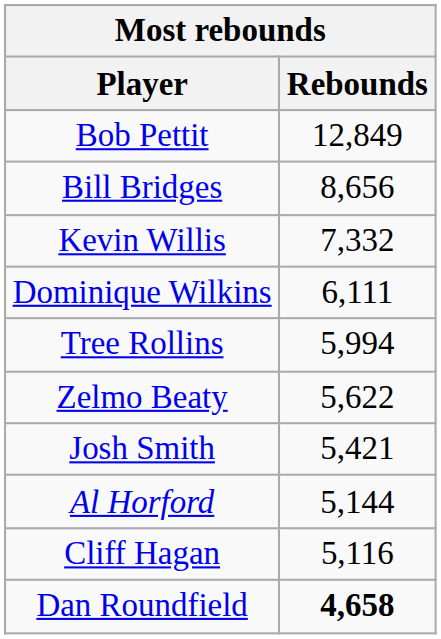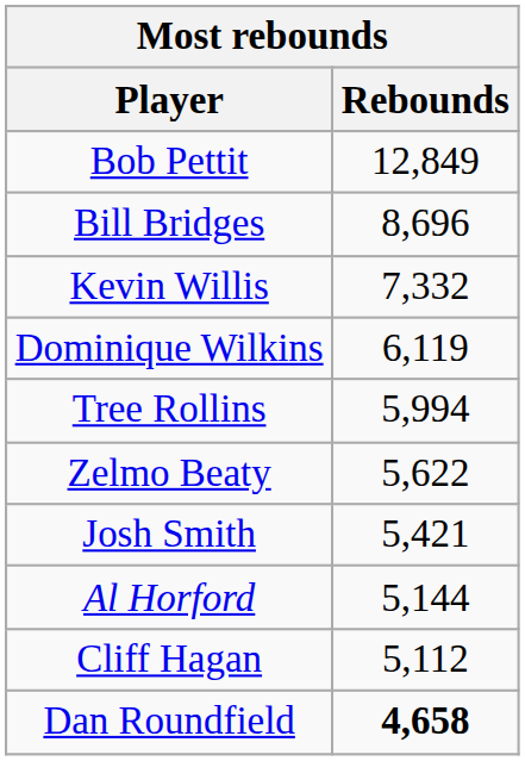Bill Bridges | Rebounds: 8,656 -> 8,696
Dominique Wilkins | Rebounds: 6,111 -> 6,119
Cliff Hagan | Rebounds: 5,116 -> 5,112
